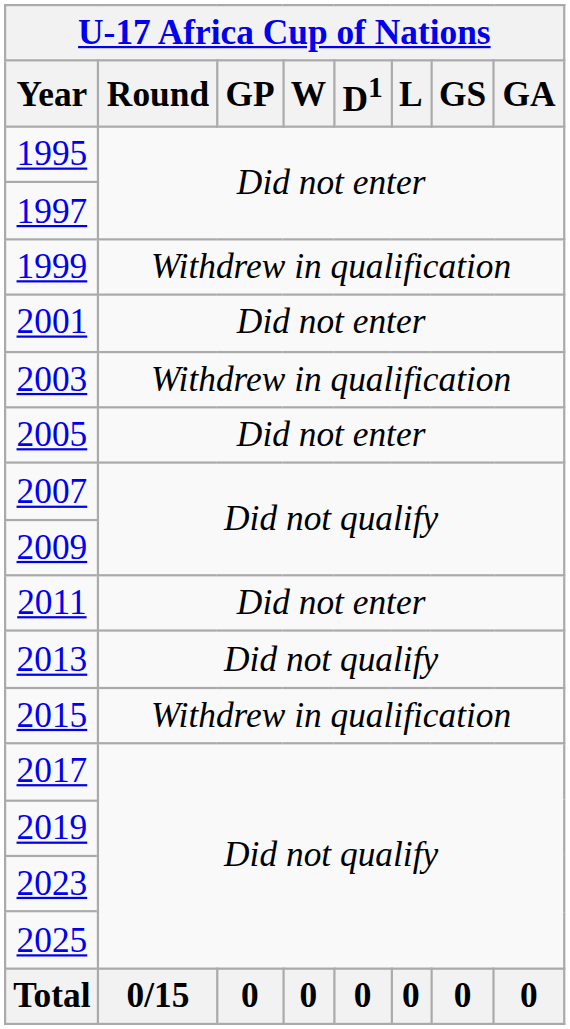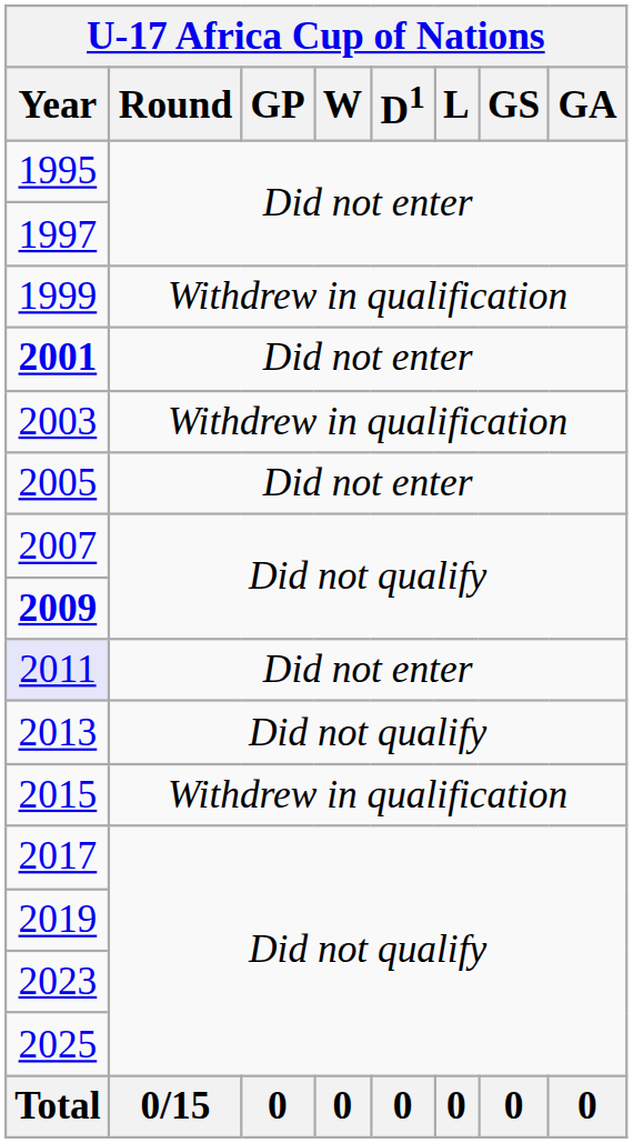2001 | U-17 Africa Cup of Nations / Year: normal -> bold
2009 | U-17 Africa Cup of Nations / Year: normal -> bold
2011 | U-17 Africa Cup of Nations / Year: no background -> lavender background
